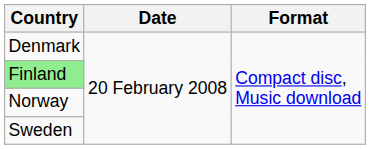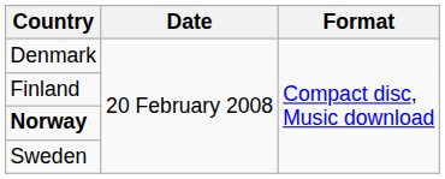Finland | Country: lightgreen background -> no background
Norway | Country: normal -> bold
